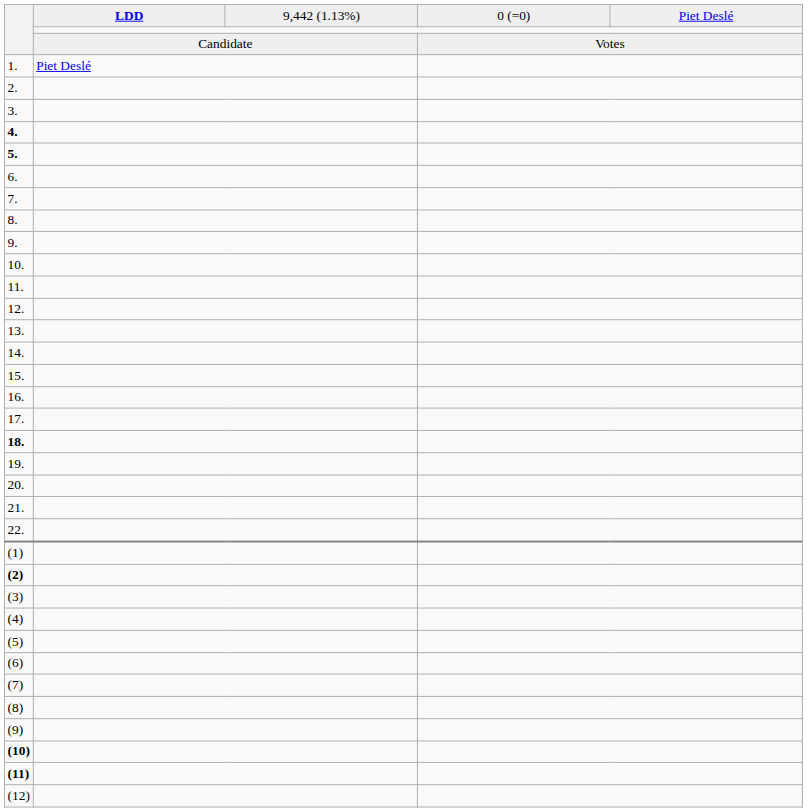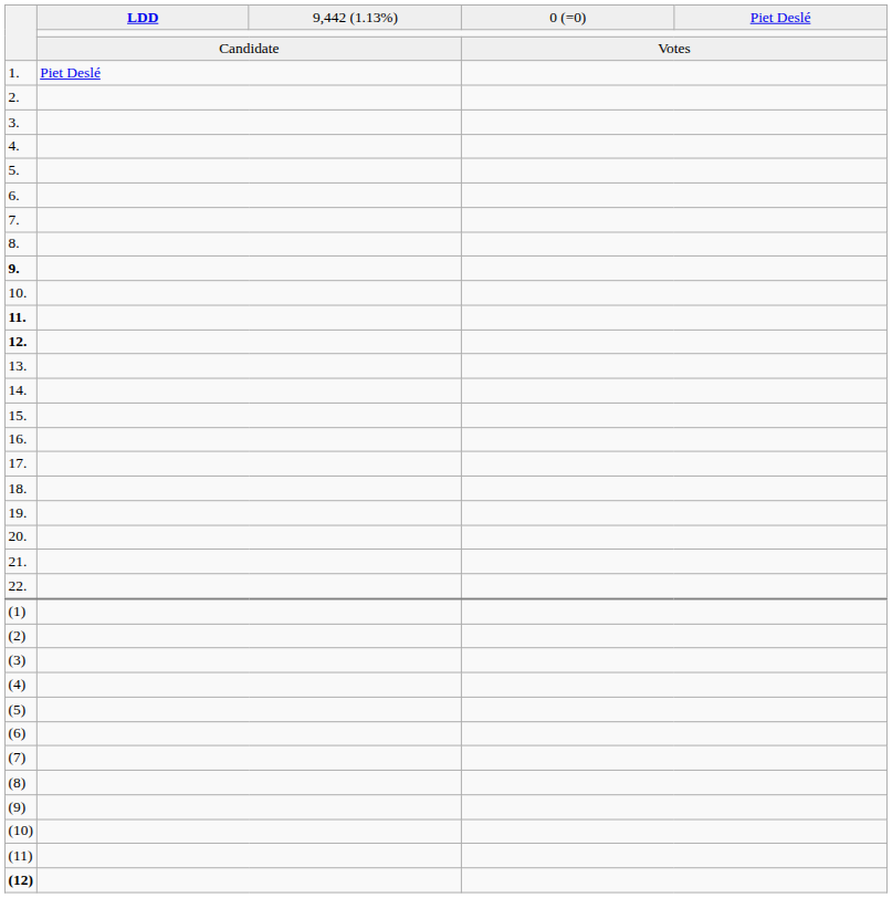4. | column 1: bold -> normal
5. | column 1: bold -> normal
9. | column 1: normal -> bold
11. | column 1: normal -> bold
12. | column 1: normal -> bold
18. | column 1: bold -> normal
(2) | column 1: bold -> normal
(10) | column 1: bold -> normal
(11) | column 1: bold -> normal
(12) | column 1: normal -> bold
